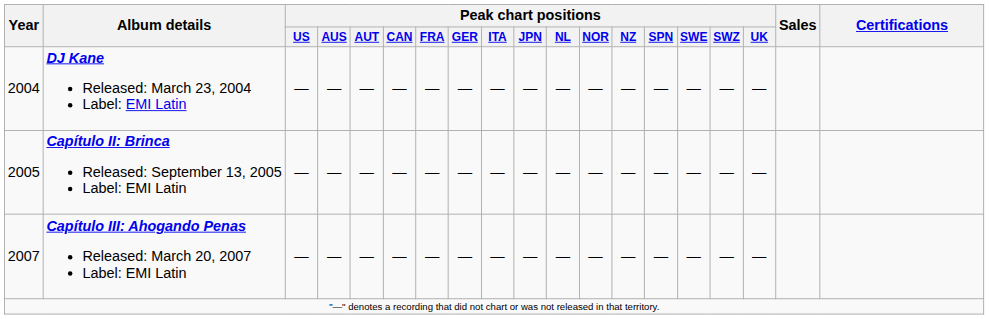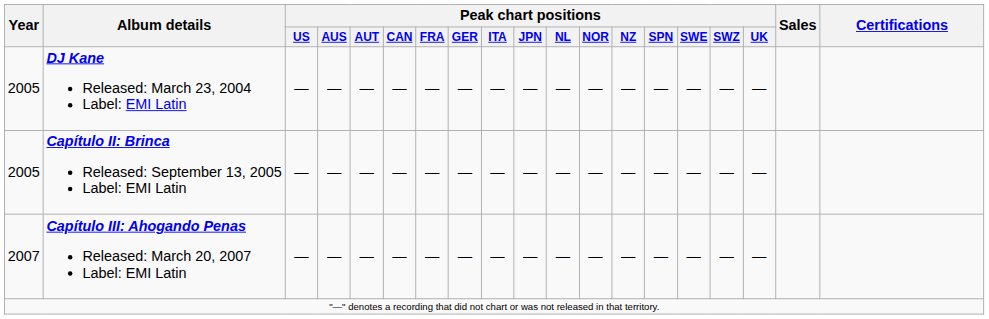DJ Kane Released: March 23, 2004 Label: EMI Latin | Year: 2004 -> 2005
